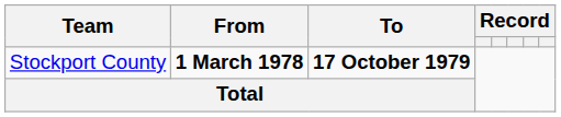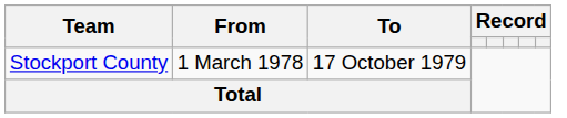Stockport County | From: bold -> normal
Stockport County | To: bold -> normal
